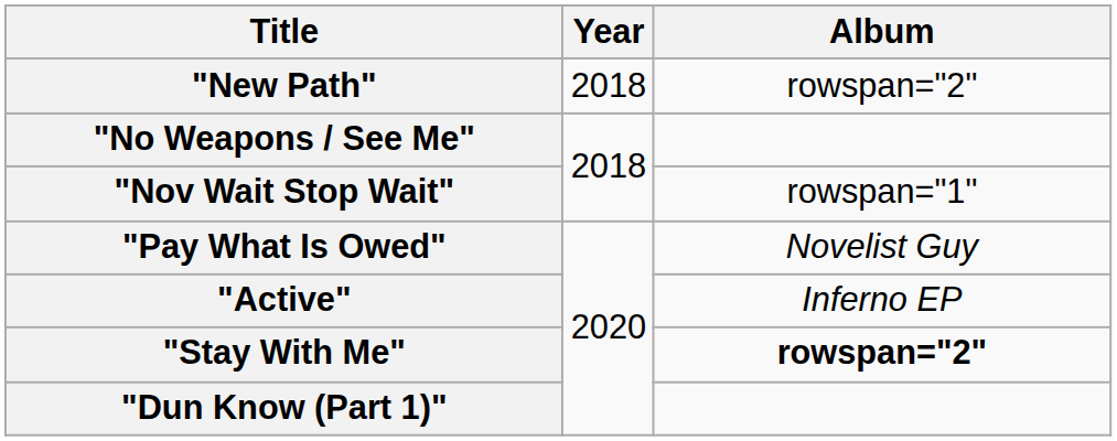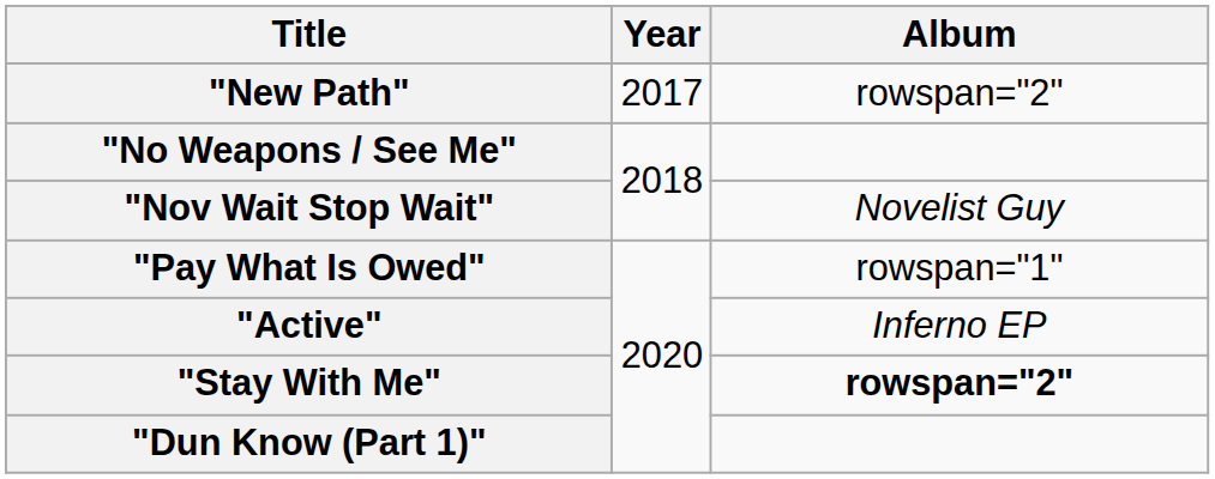"New Path" | Year: 2018 -> 2017
"Nov Wait Stop Wait" | Album: rowspan="1" -> Novelist Guy
"Pay What Is Owed" | Album: Novelist Guy -> rowspan="1"
